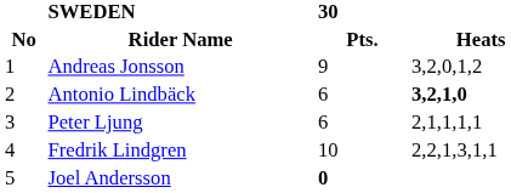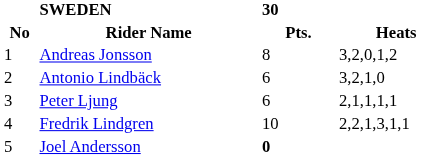Andreas Jonsson | 30 / Pts.: 9 -> 8
Antonio Lindbäck | Heats: bold -> normal
